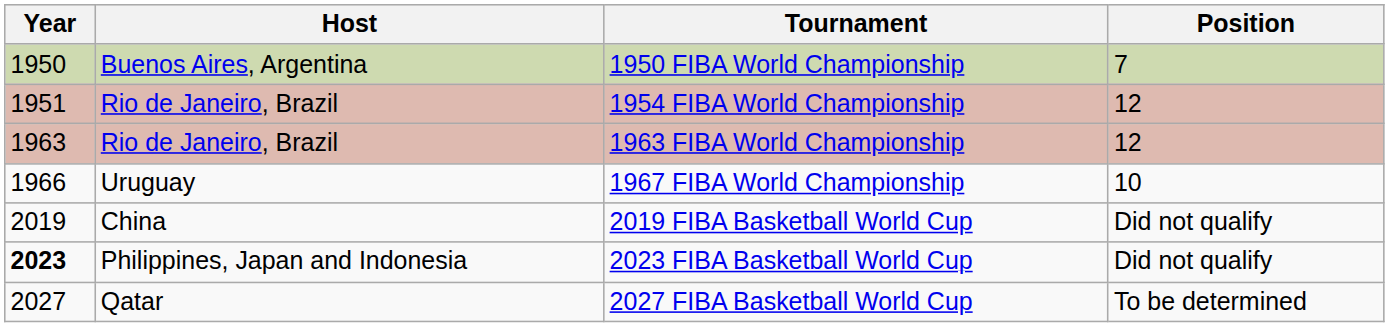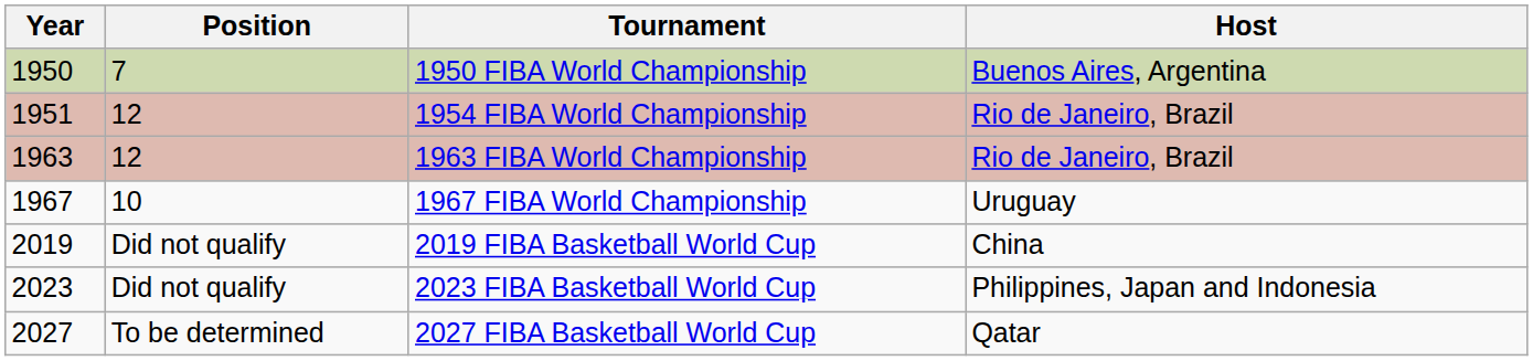columns swapped: Position <-> Host
1967 FIBA World Championship | Year: 1966 -> 1967
2023 FIBA Basketball World Cup | Year: bold -> normal
